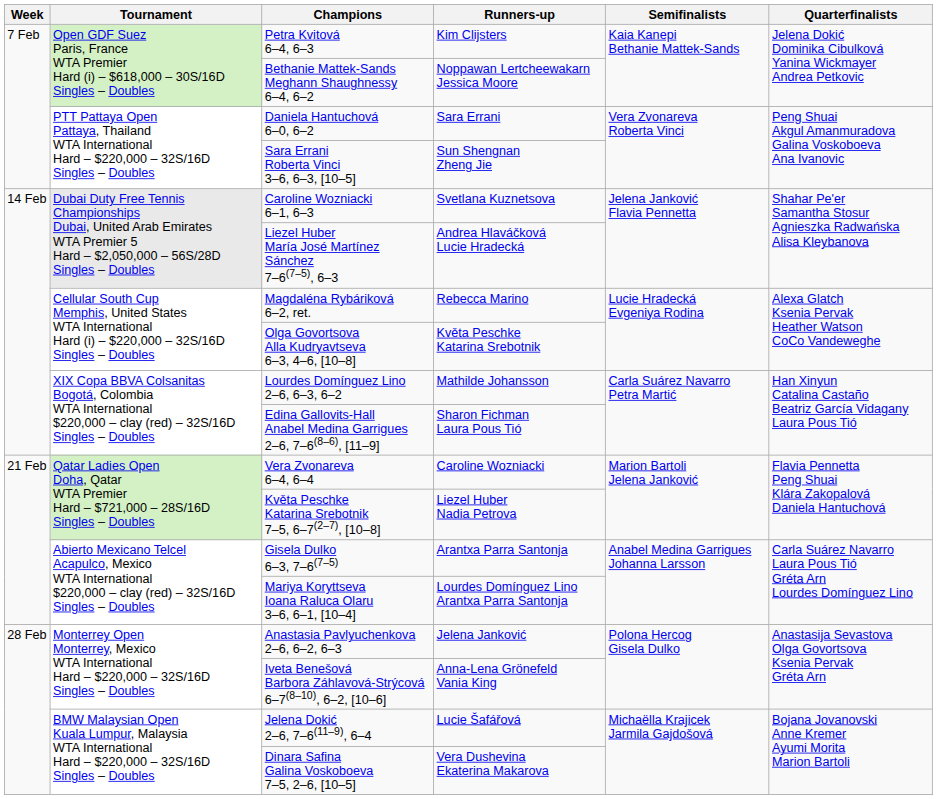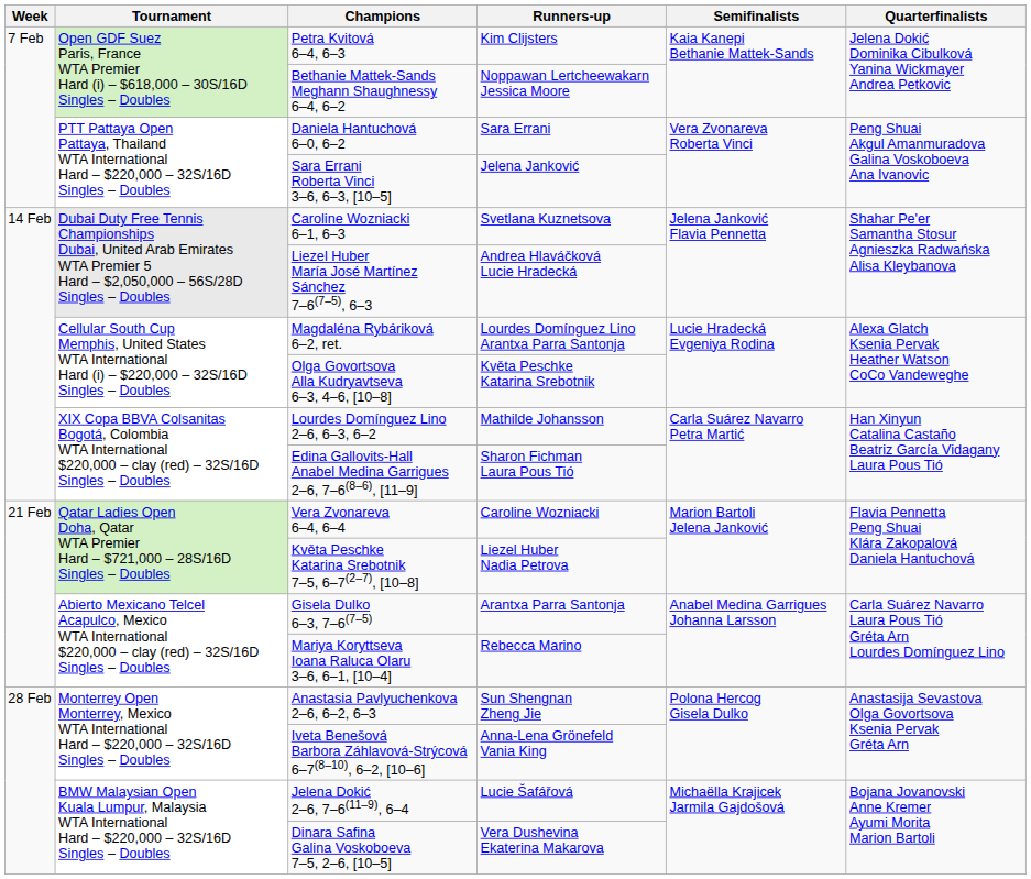Sara Errani Roberta Vinci 3–6, 6–3, [10–5] | Runners-up: Sun Shengnan Zheng Jie -> Jelena Janković
Magdaléna Rybáriková 6–2, ret. | Runners-up: Rebecca Marino -> Lourdes Domínguez Lino Arantxa Parra Santonja
Mariya Koryttseva Ioana Raluca Olaru 3–6, 6–1, [10–4] | Runners-up: Lourdes Domínguez Lino Arantxa Parra Santonja -> Rebecca Marino
Anastasia Pavlyuchenkova 2–6, 6–2, 6–3 | Runners-up: Jelena Janković -> Sun Shengnan Zheng Jie
